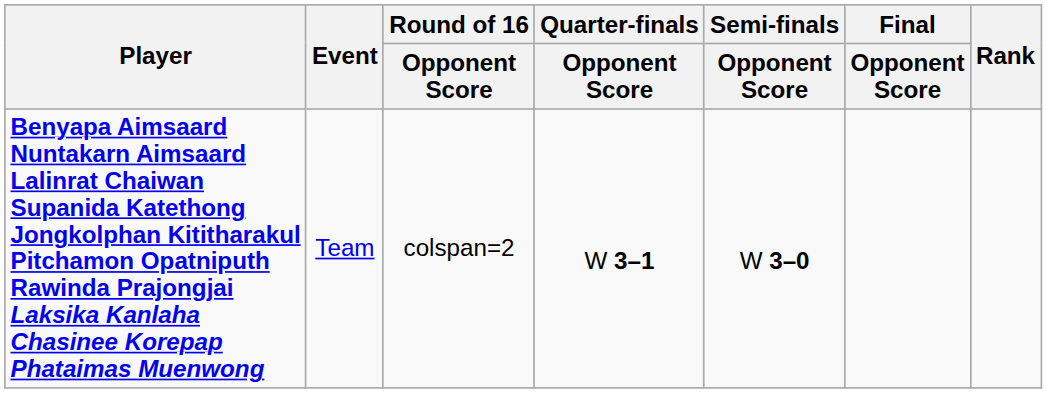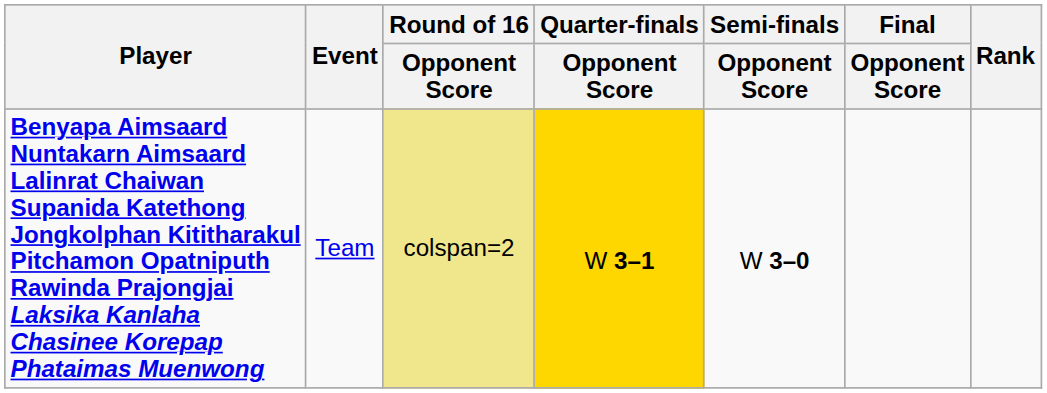row 3 | Round of 16 / Opponent Score: no background -> khaki background
row 3 | Quarter-finals / Opponent Score: no background -> gold background
